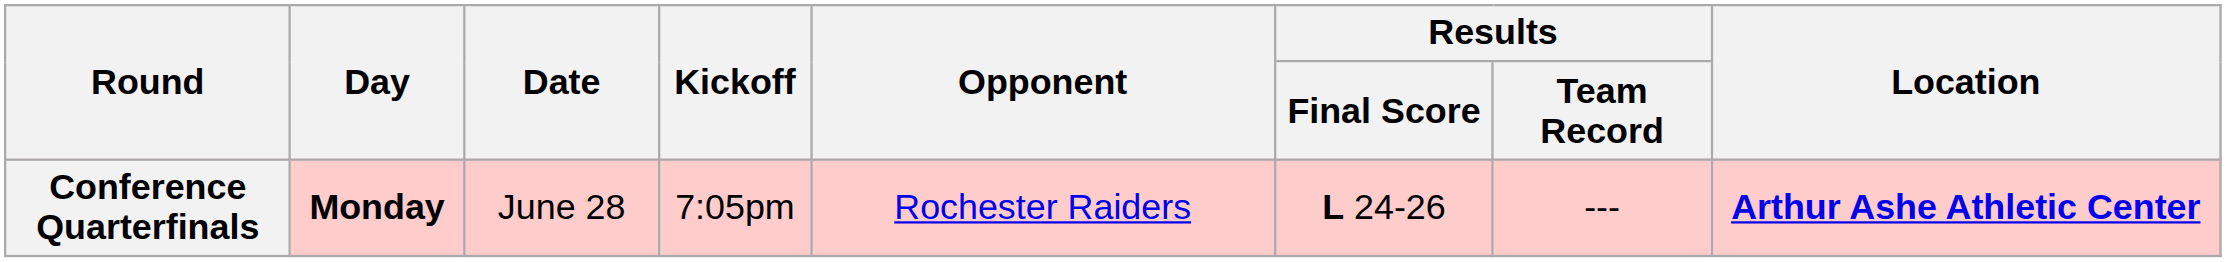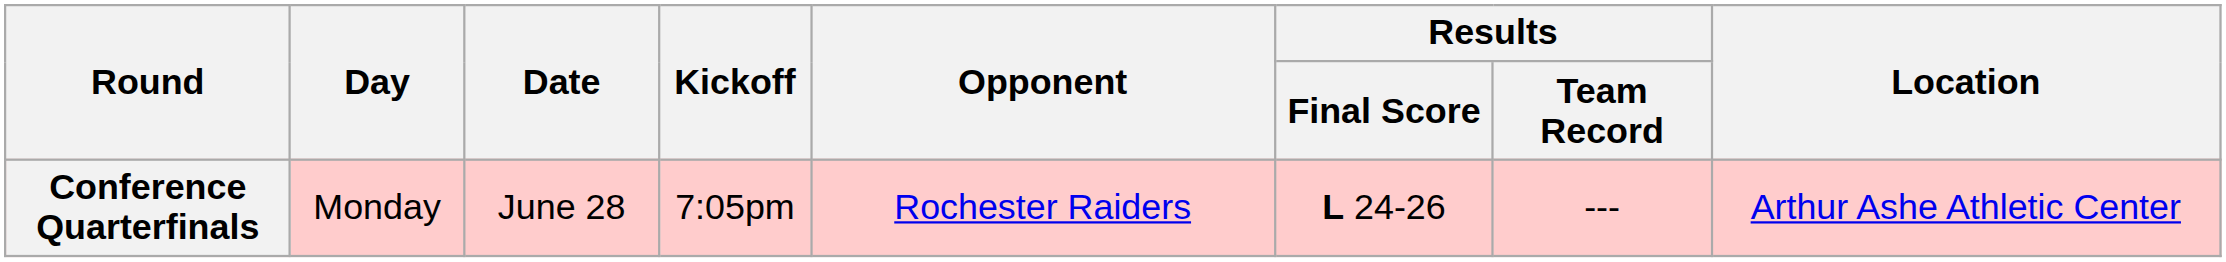Conference Quarterfinals | Day: bold -> normal
Conference Quarterfinals | Location: bold -> normal
